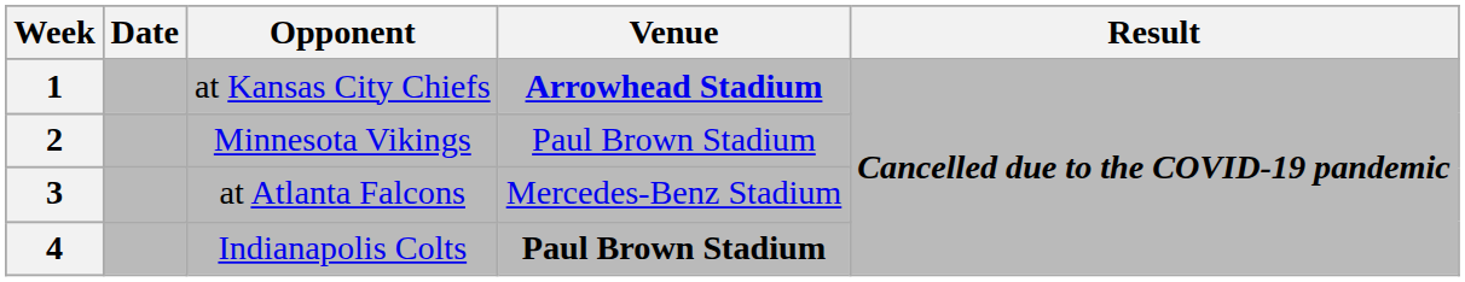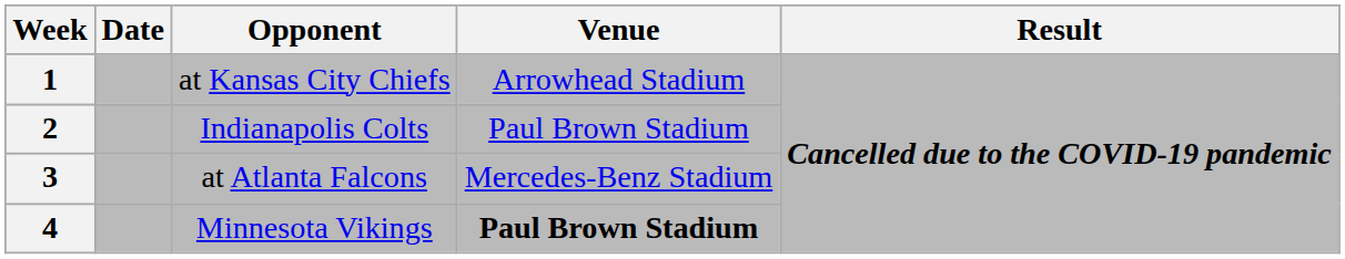1 | Venue: bold -> normal
2 | Opponent: Minnesota Vikings -> Indianapolis Colts
4 | Opponent: Indianapolis Colts -> Minnesota Vikings
